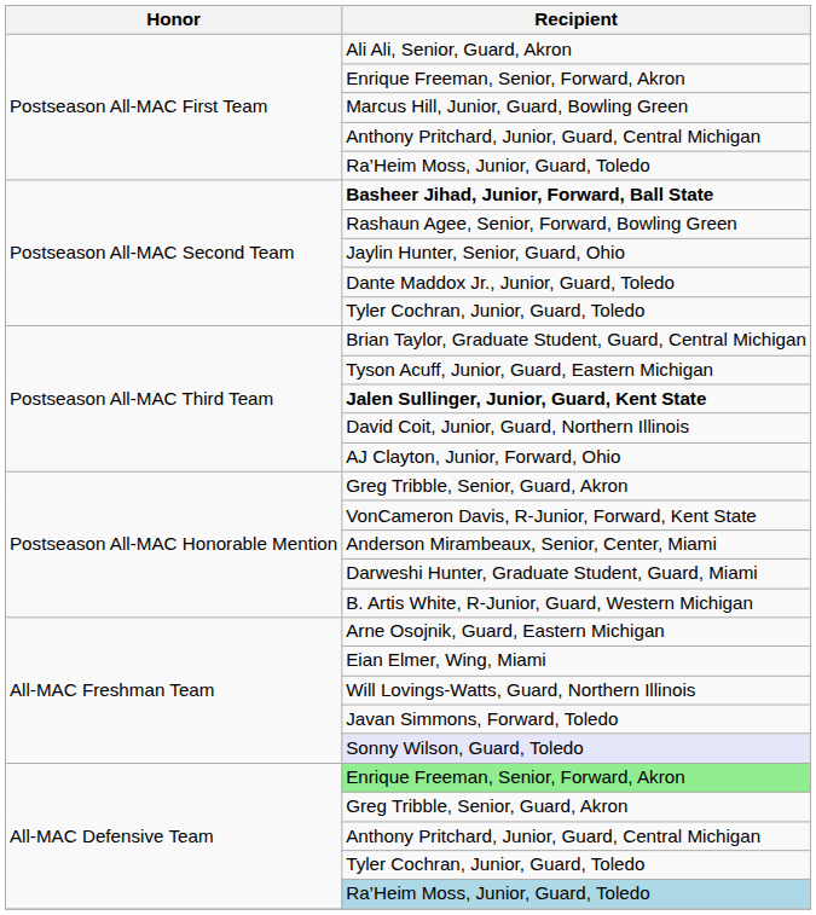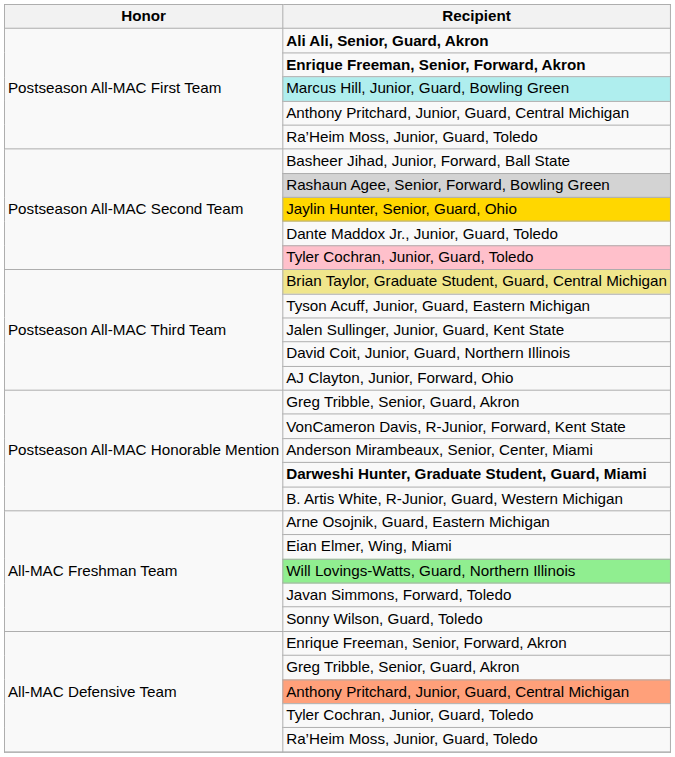row 2 | Recipient: normal -> bold
row 3 | Recipient: normal -> bold
row 4 | Recipient: no background -> paleturquoise background
row 7 | Recipient: bold -> normal
row 8 | Recipient: no background -> lightgrey background
row 9 | Recipient: no background -> gold background
row 11 | Recipient: no background -> pink background
row 12 | Recipient: no background -> khaki background
row 14 | Recipient: bold -> normal
row 20 | Recipient: normal -> bold
row 24 | Recipient: no background -> lightgreen background
row 26 | Recipient: lavender background -> no background
row 27 | Recipient: lightgreen background -> no background
row 29 | Recipient: no background -> lightsalmon background
row 31 | Recipient: lightblue background -> no background
